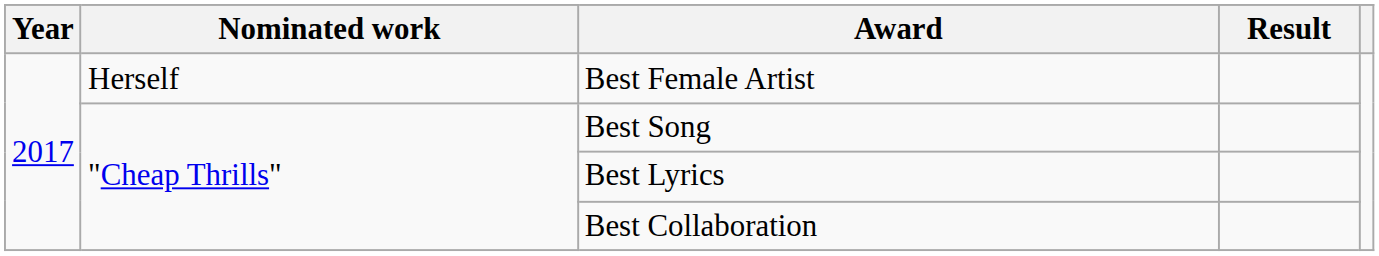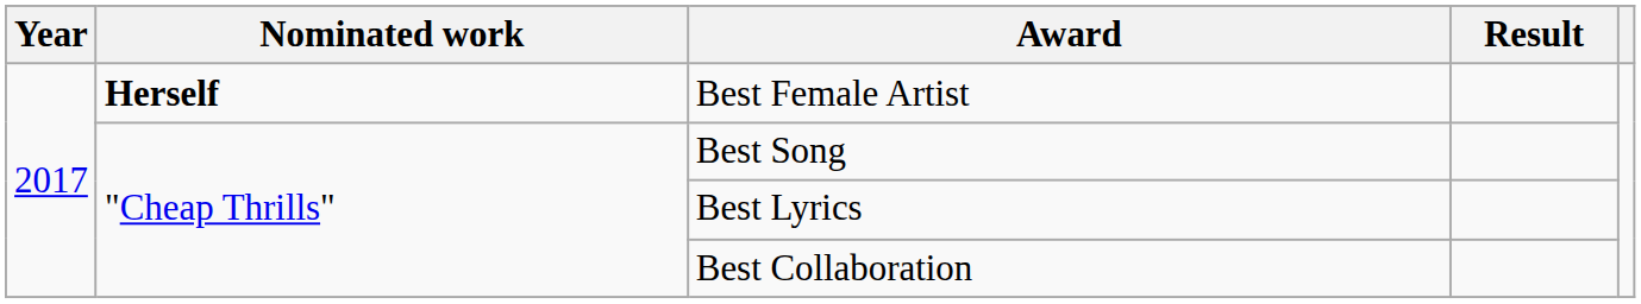Best Female Artist | Nominated work: normal -> bold
